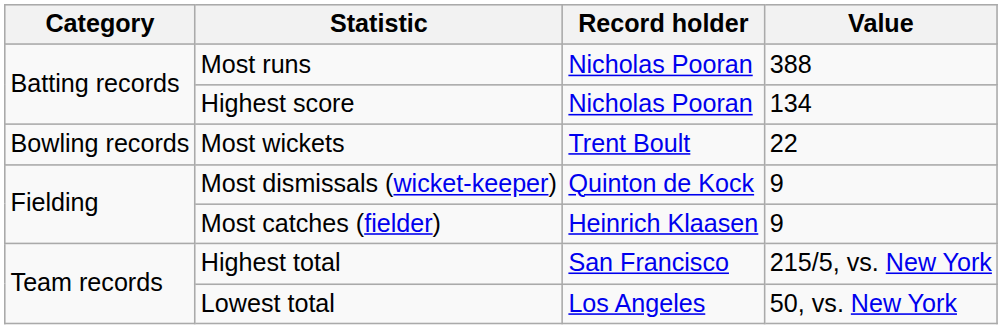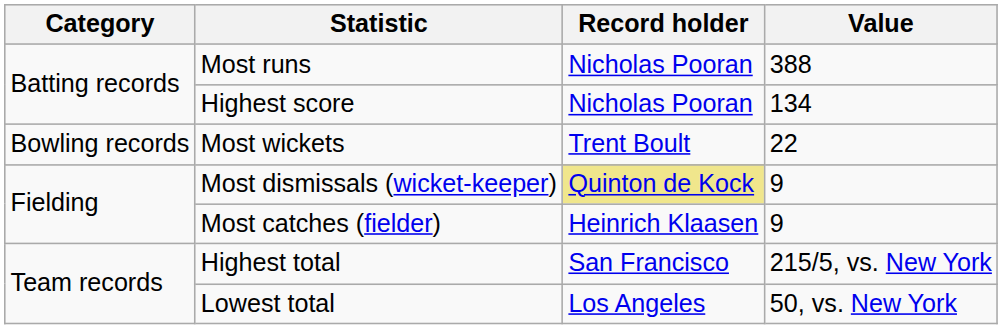Most dismissals (wicket-keeper) | Record holder: no background -> khaki background
